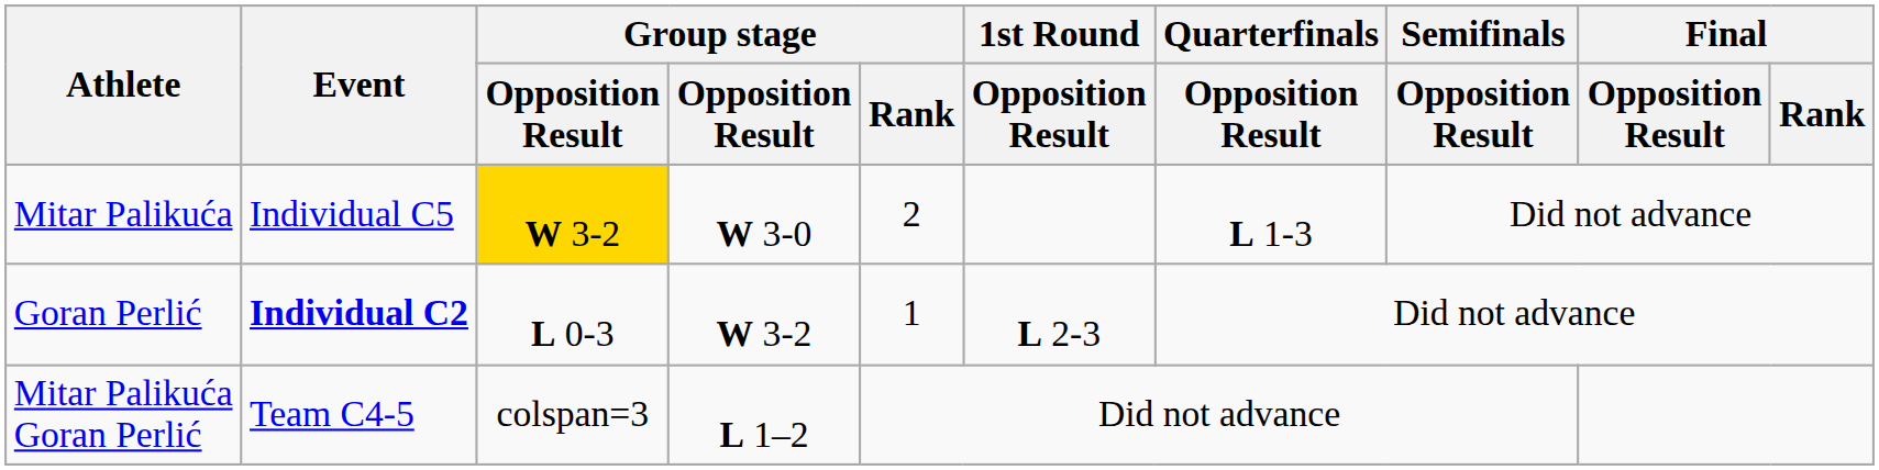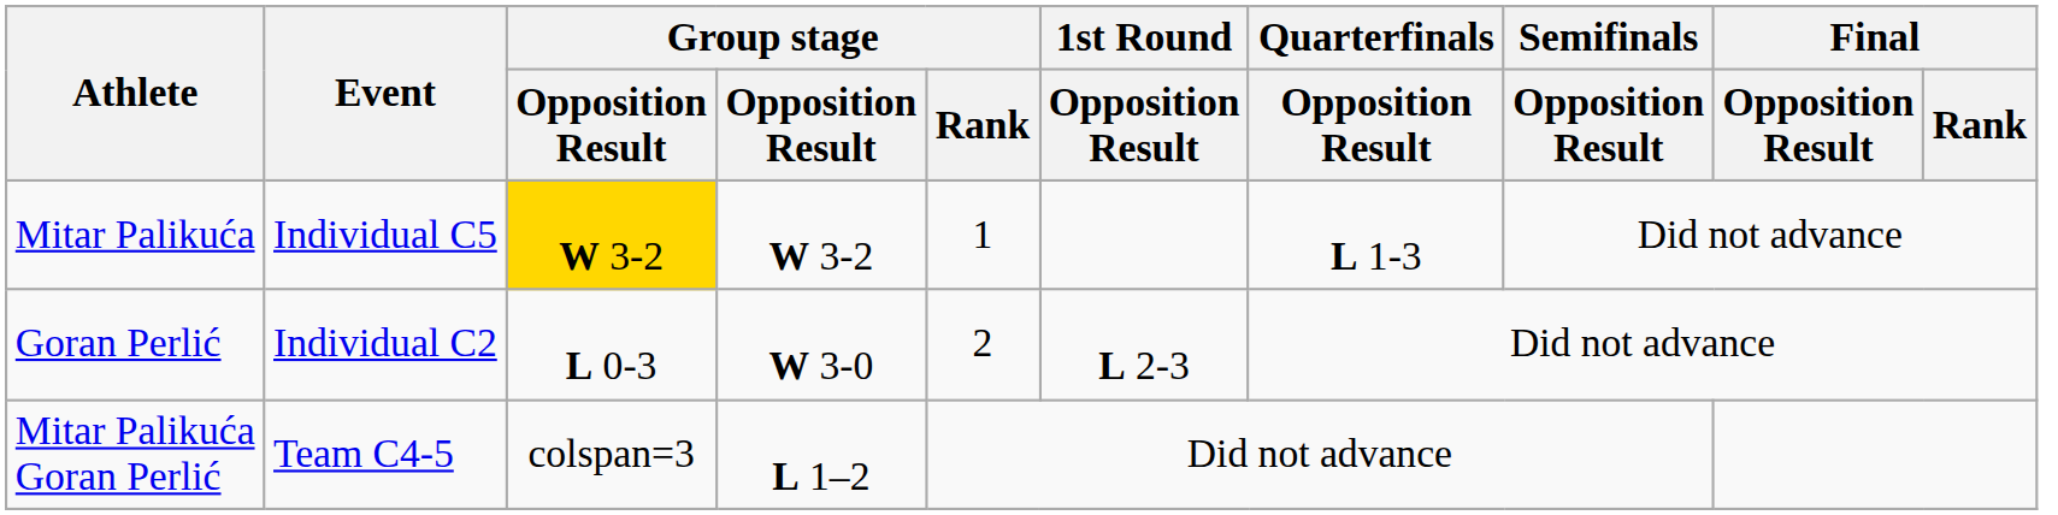Mitar Palikuća | column 4: W 3-0 -> W 3-2
Mitar Palikuća | Group stage / Rank: 2 -> 1
Goran Perlić | Event: bold -> normal
Goran Perlić | column 4: W 3-2 -> W 3-0
Goran Perlić | Group stage / Rank: 1 -> 2
